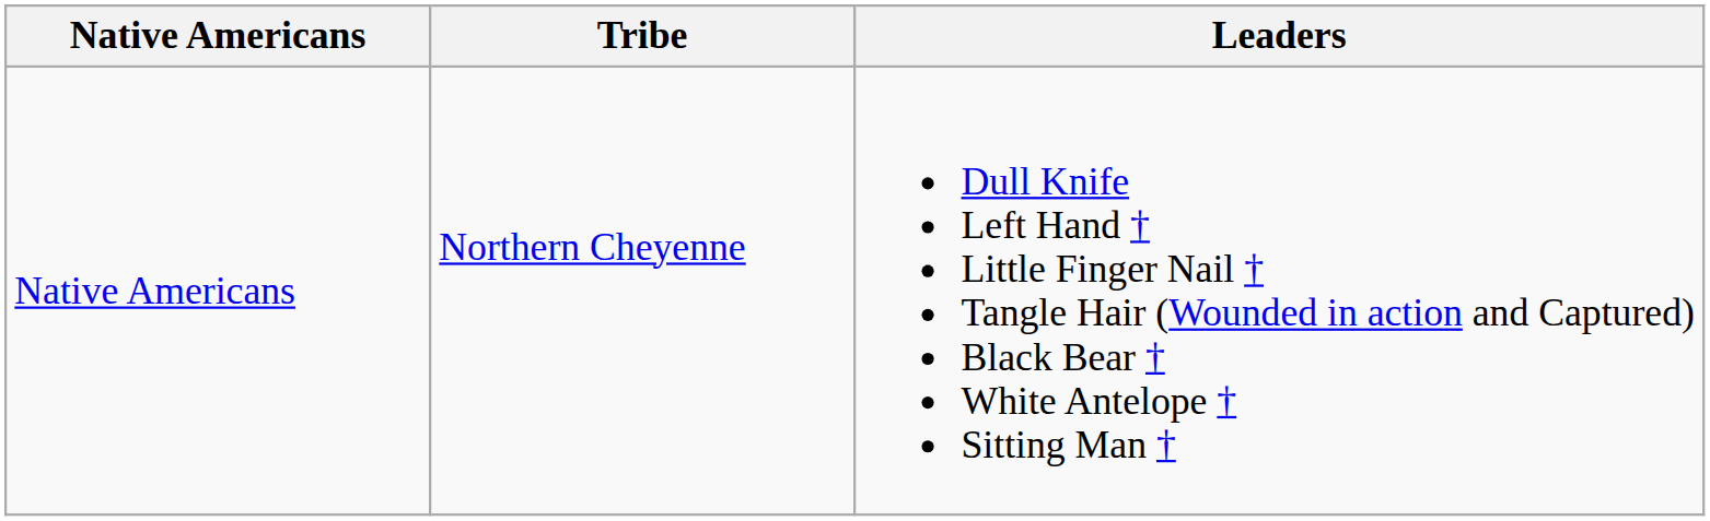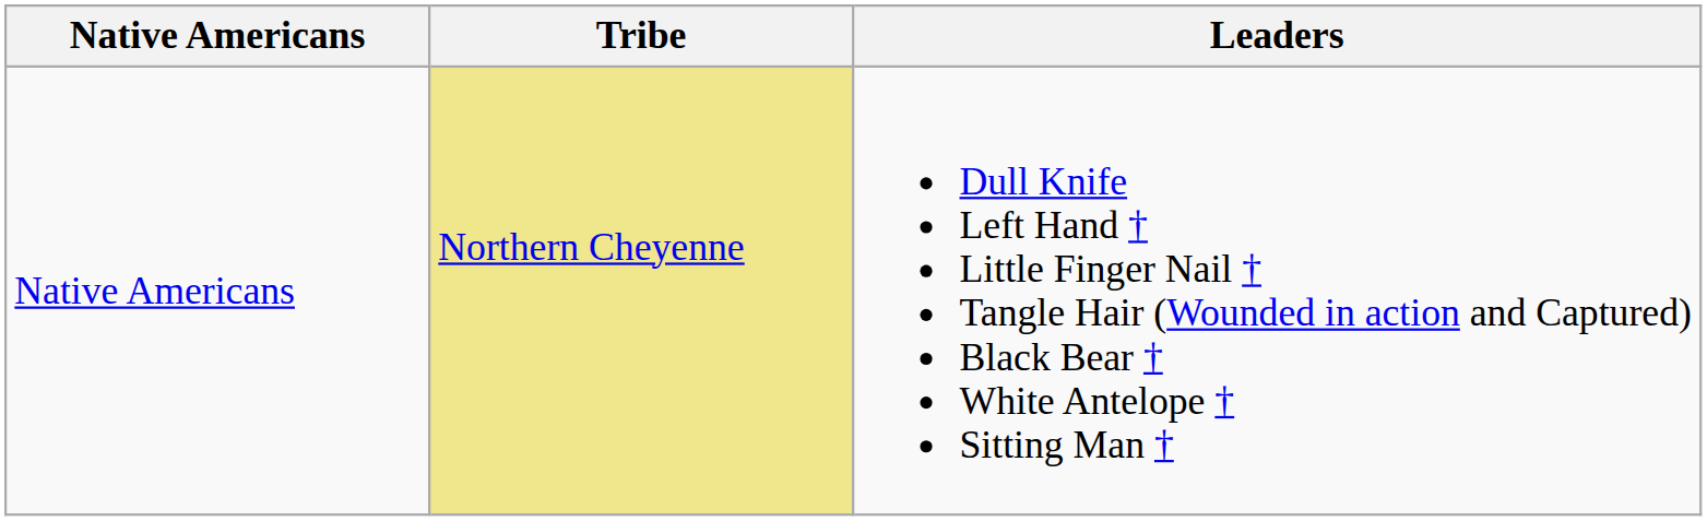row 2 | Tribe: no background -> khaki background
